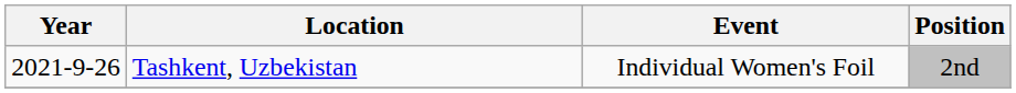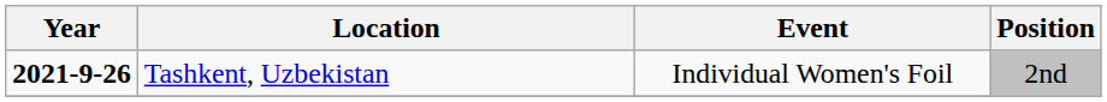Tashkent, Uzbekistan | Year: normal -> bold
